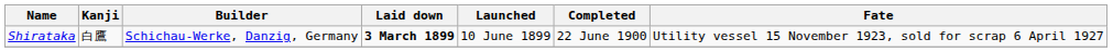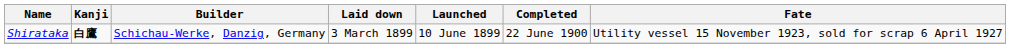Shirataka | Kanji: normal -> bold
Shirataka | Laid down: bold -> normal
